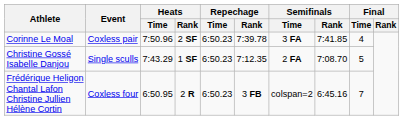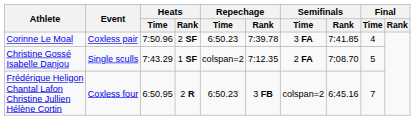Christine Gossé Isabelle Danjou | Repechage / Time: 6:50.23 -> colspan=2
